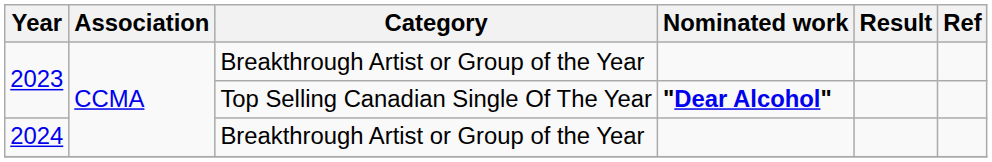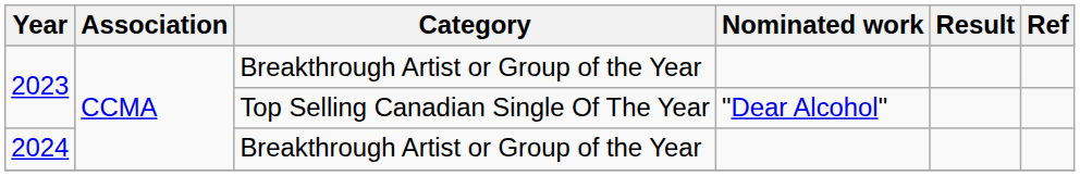2023 / Top Selling Canadian Single Of The Year | Nominated work: bold -> normal
